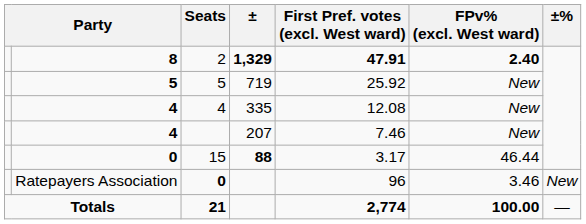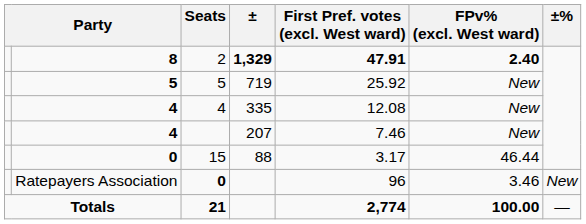15 | ±: bold -> normal
